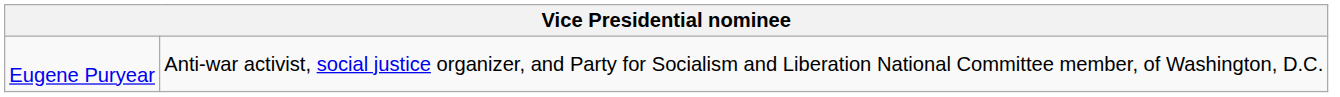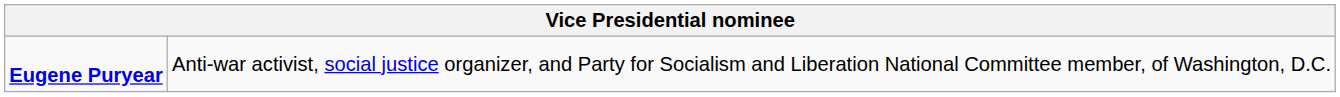Eugene Puryear | column 1: normal -> bold
